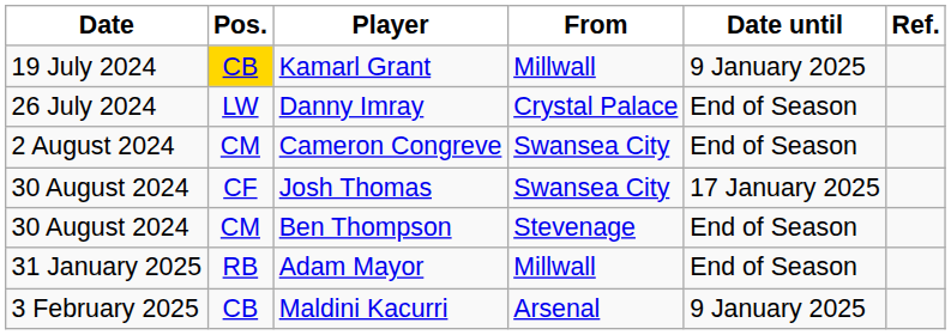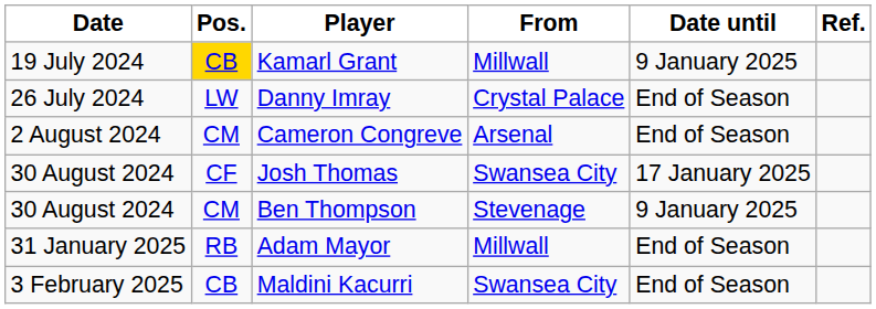Cameron Congreve | From: Swansea City -> Arsenal
Ben Thompson | Date until: End of Season -> 9 January 2025
Maldini Kacurri | From: Arsenal -> Swansea City
Maldini Kacurri | Date until: 9 January 2025 -> End of Season
